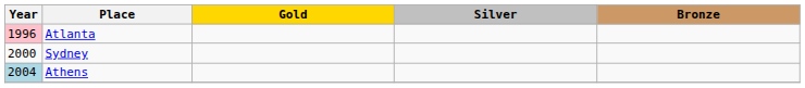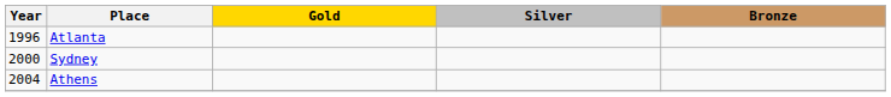Atlanta | Year: pink background -> no background
Athens | Year: lightblue background -> no background
